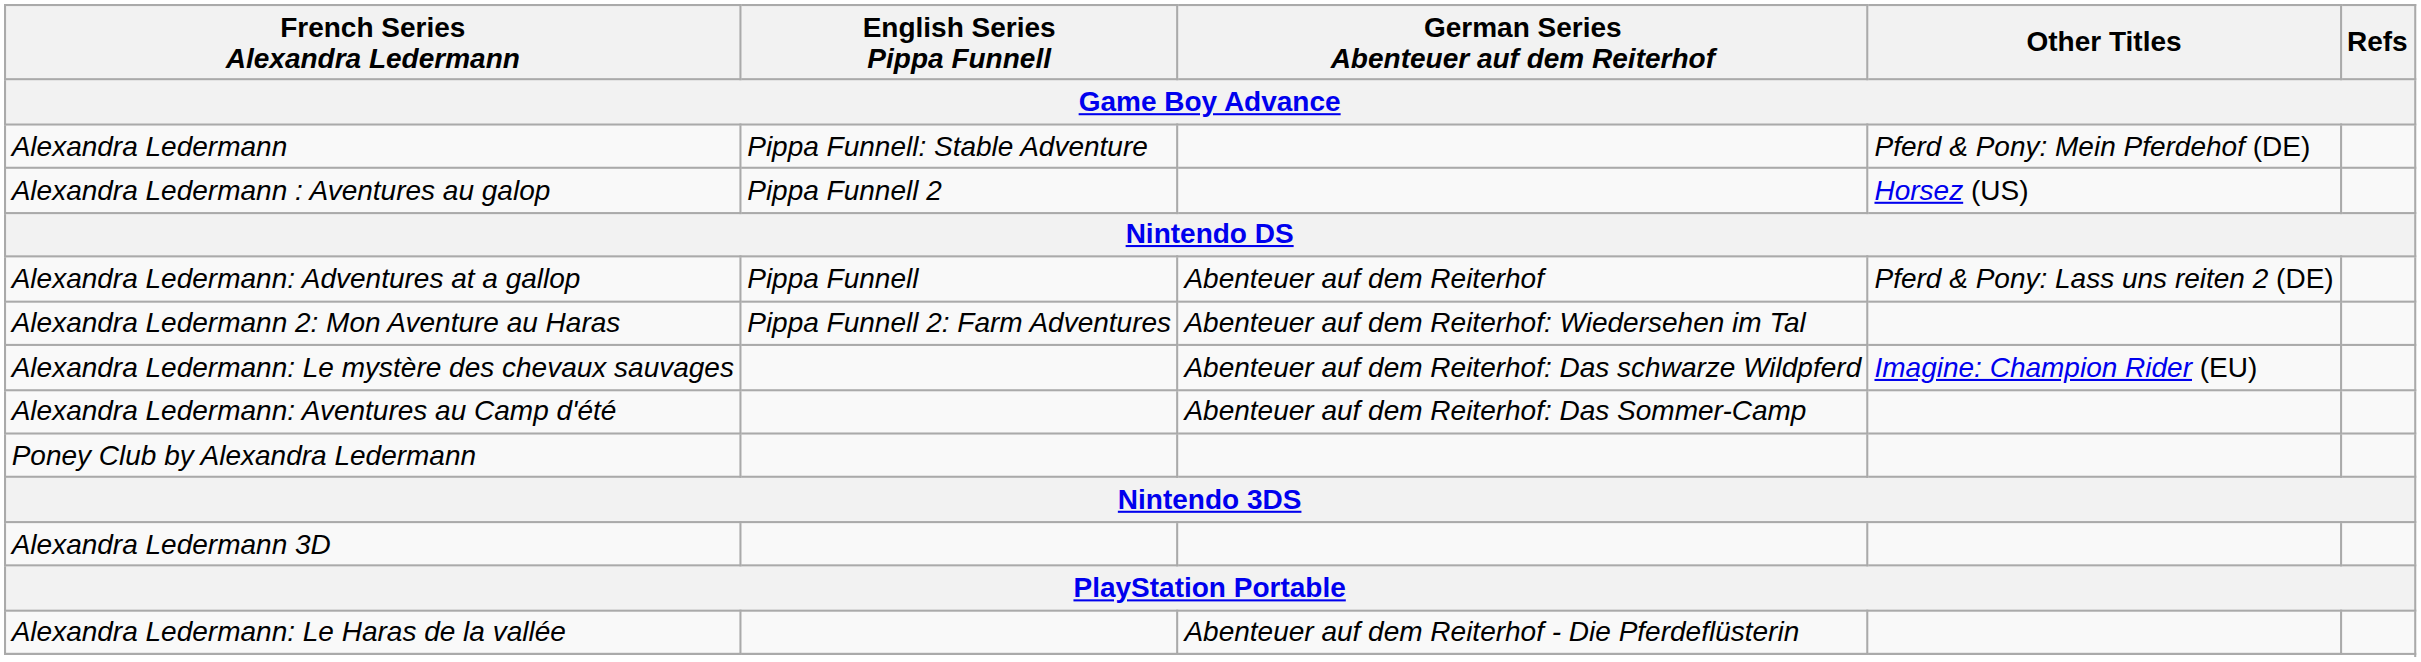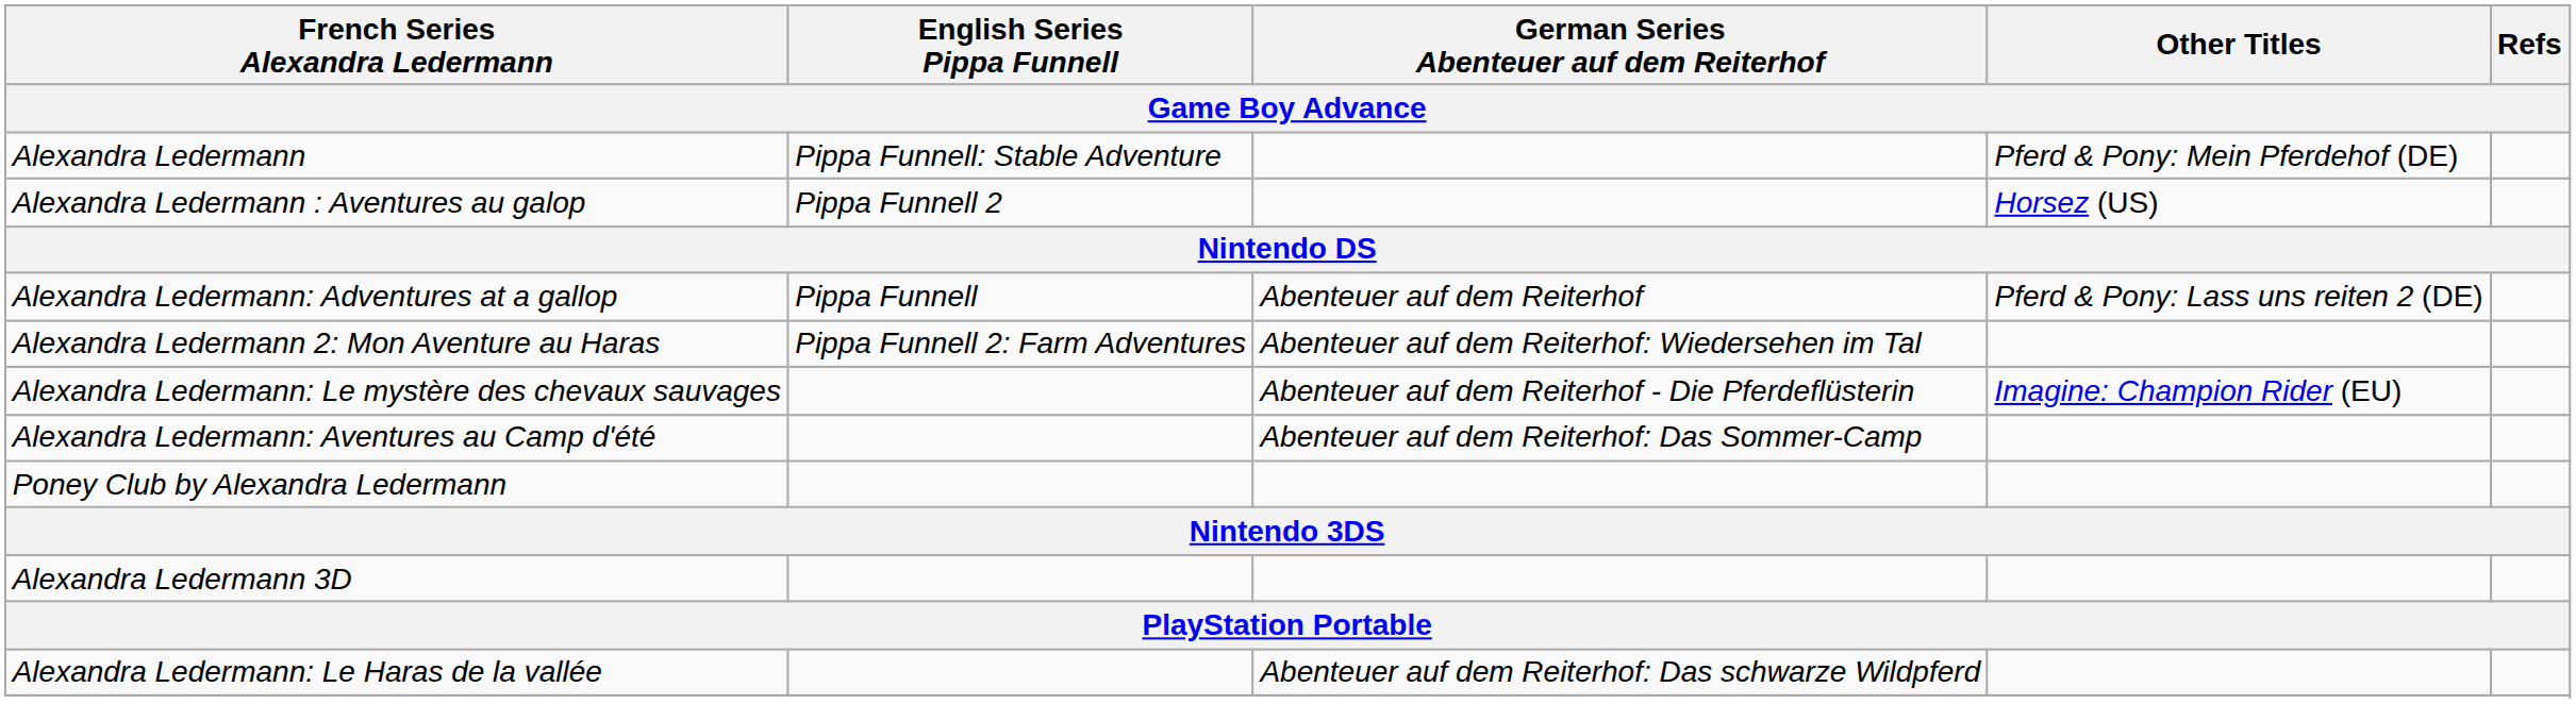Alexandra Ledermann: Le mystère des chevaux sauvages | German Series Abenteuer auf dem Reiterhof: Abenteuer auf dem Reiterhof: Das schwarze Wildpferd -> Abenteuer auf dem Reiterhof - Die Pferdeflüsterin
Alexandra Ledermann: Le Haras de la vallée | German Series Abenteuer auf dem Reiterhof: Abenteuer auf dem Reiterhof - Die Pferdeflüsterin -> Abenteuer auf dem Reiterhof: Das schwarze Wildpferd
